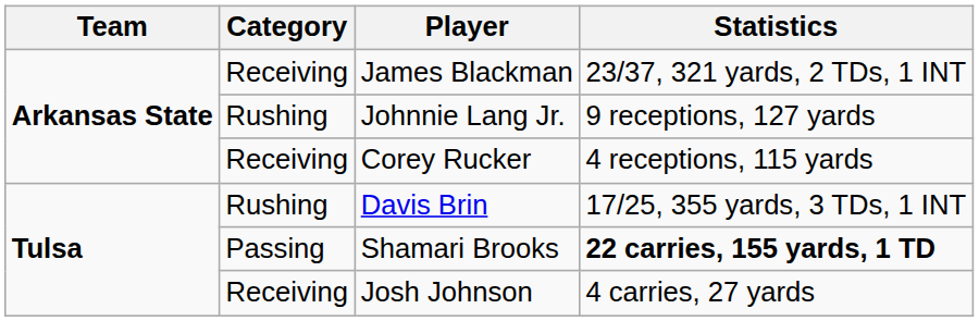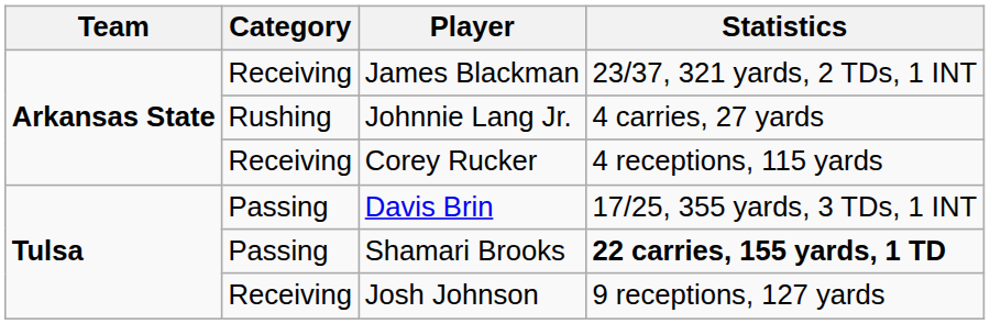Johnnie Lang Jr. | Statistics: 9 receptions, 127 yards -> 4 carries, 27 yards
Davis Brin | Category: Rushing -> Passing
Josh Johnson | Statistics: 4 carries, 27 yards -> 9 receptions, 127 yards
